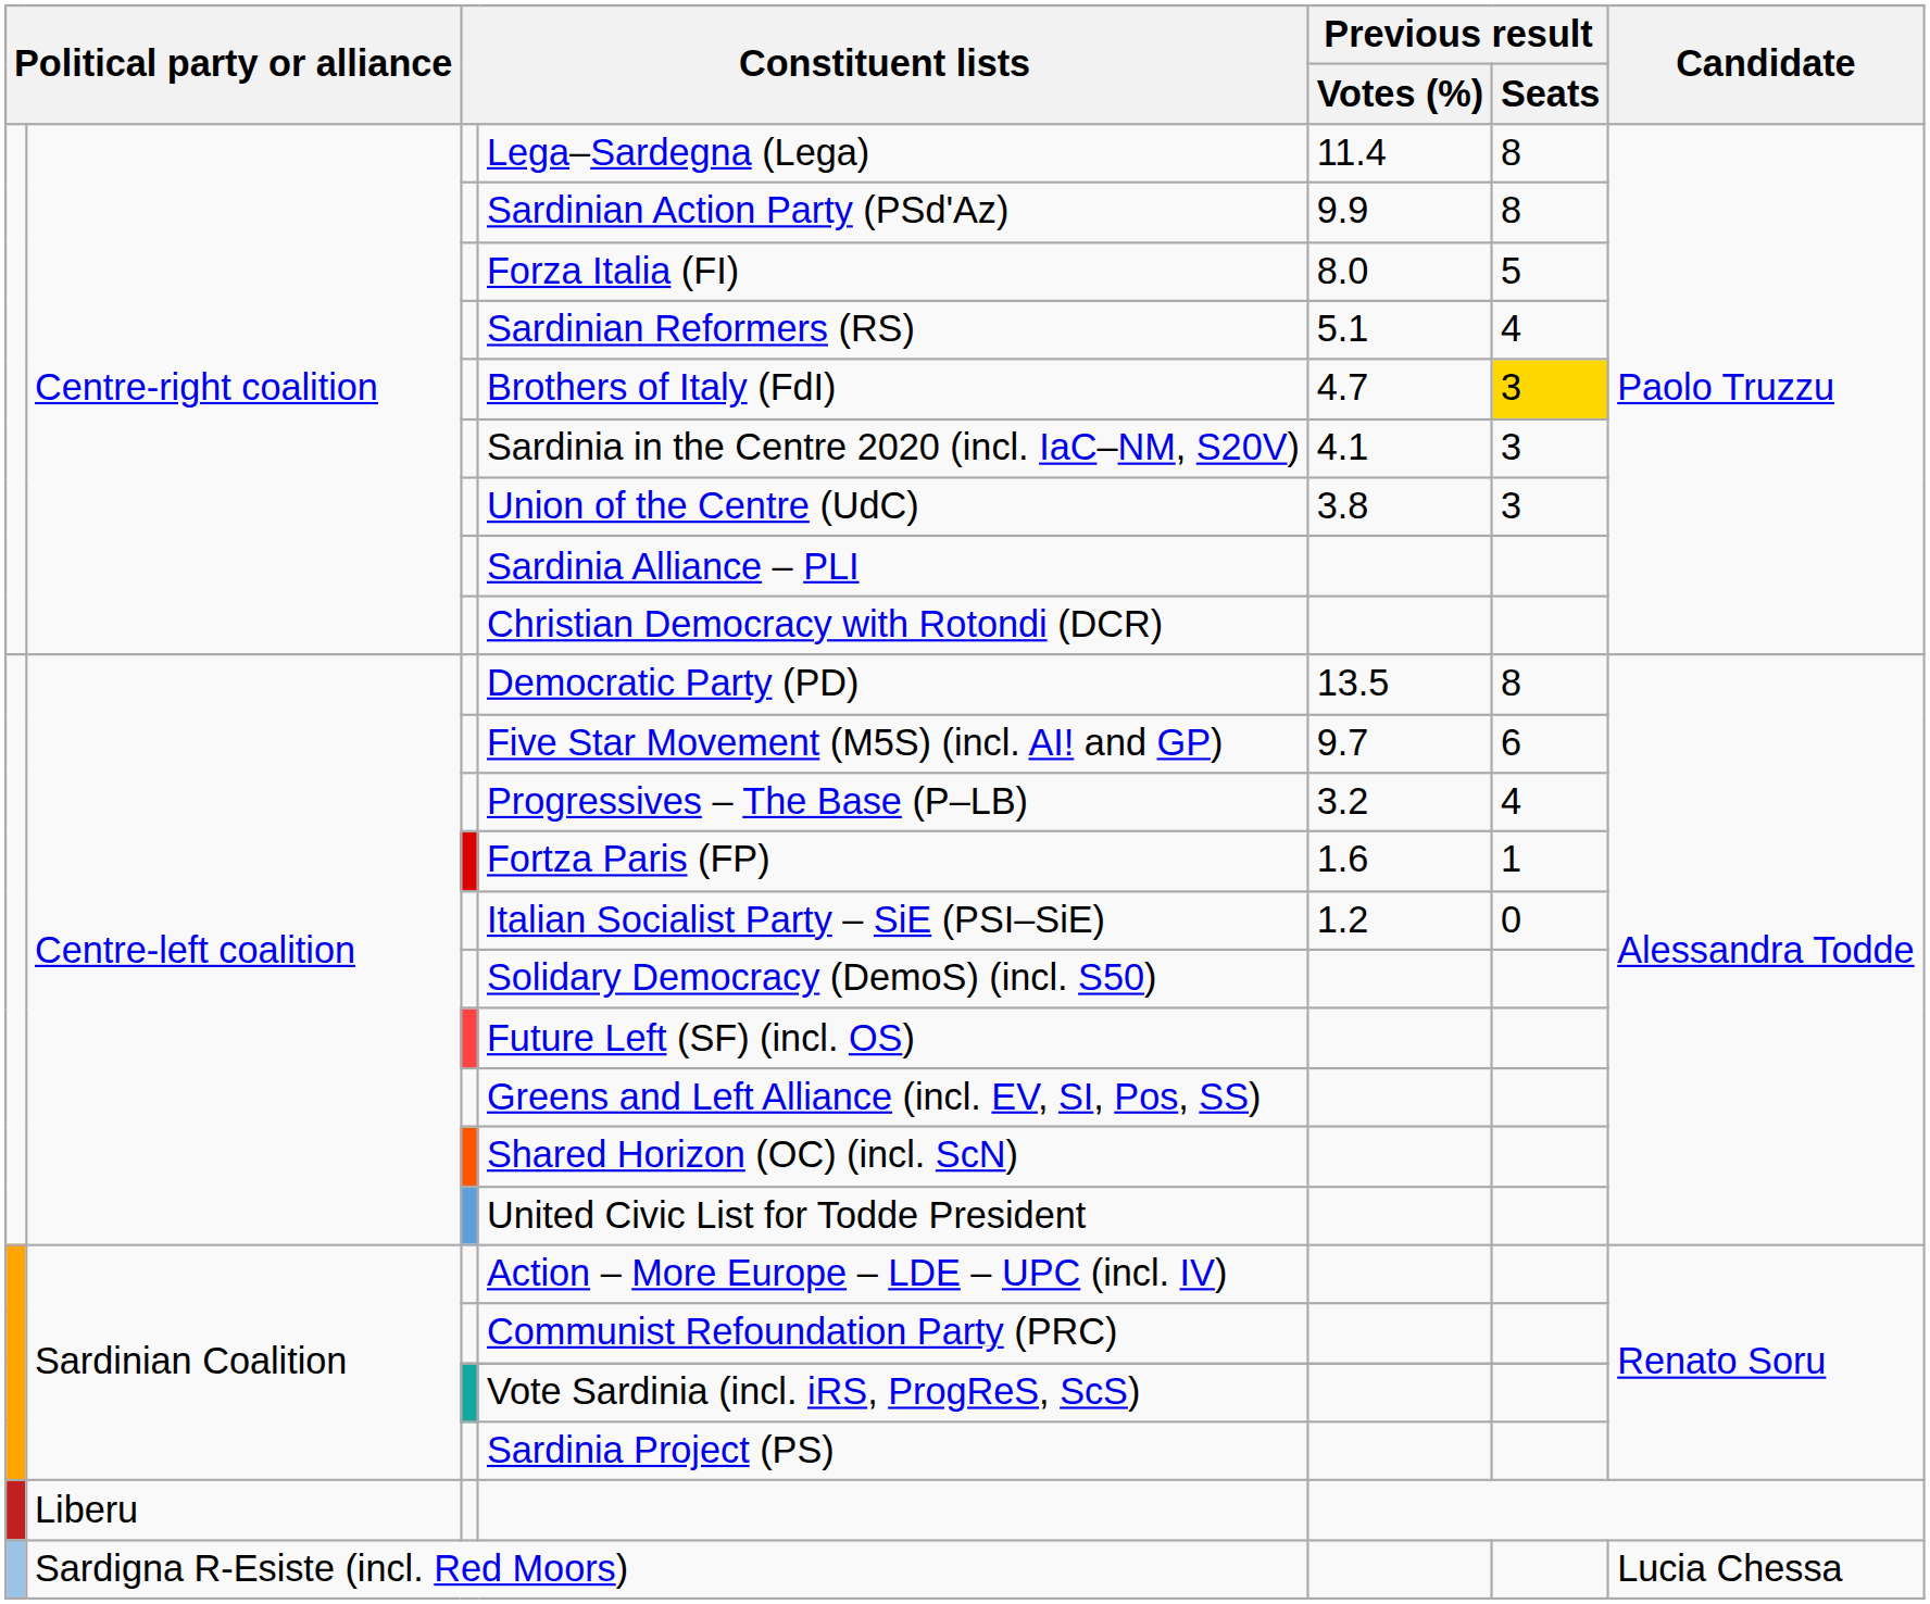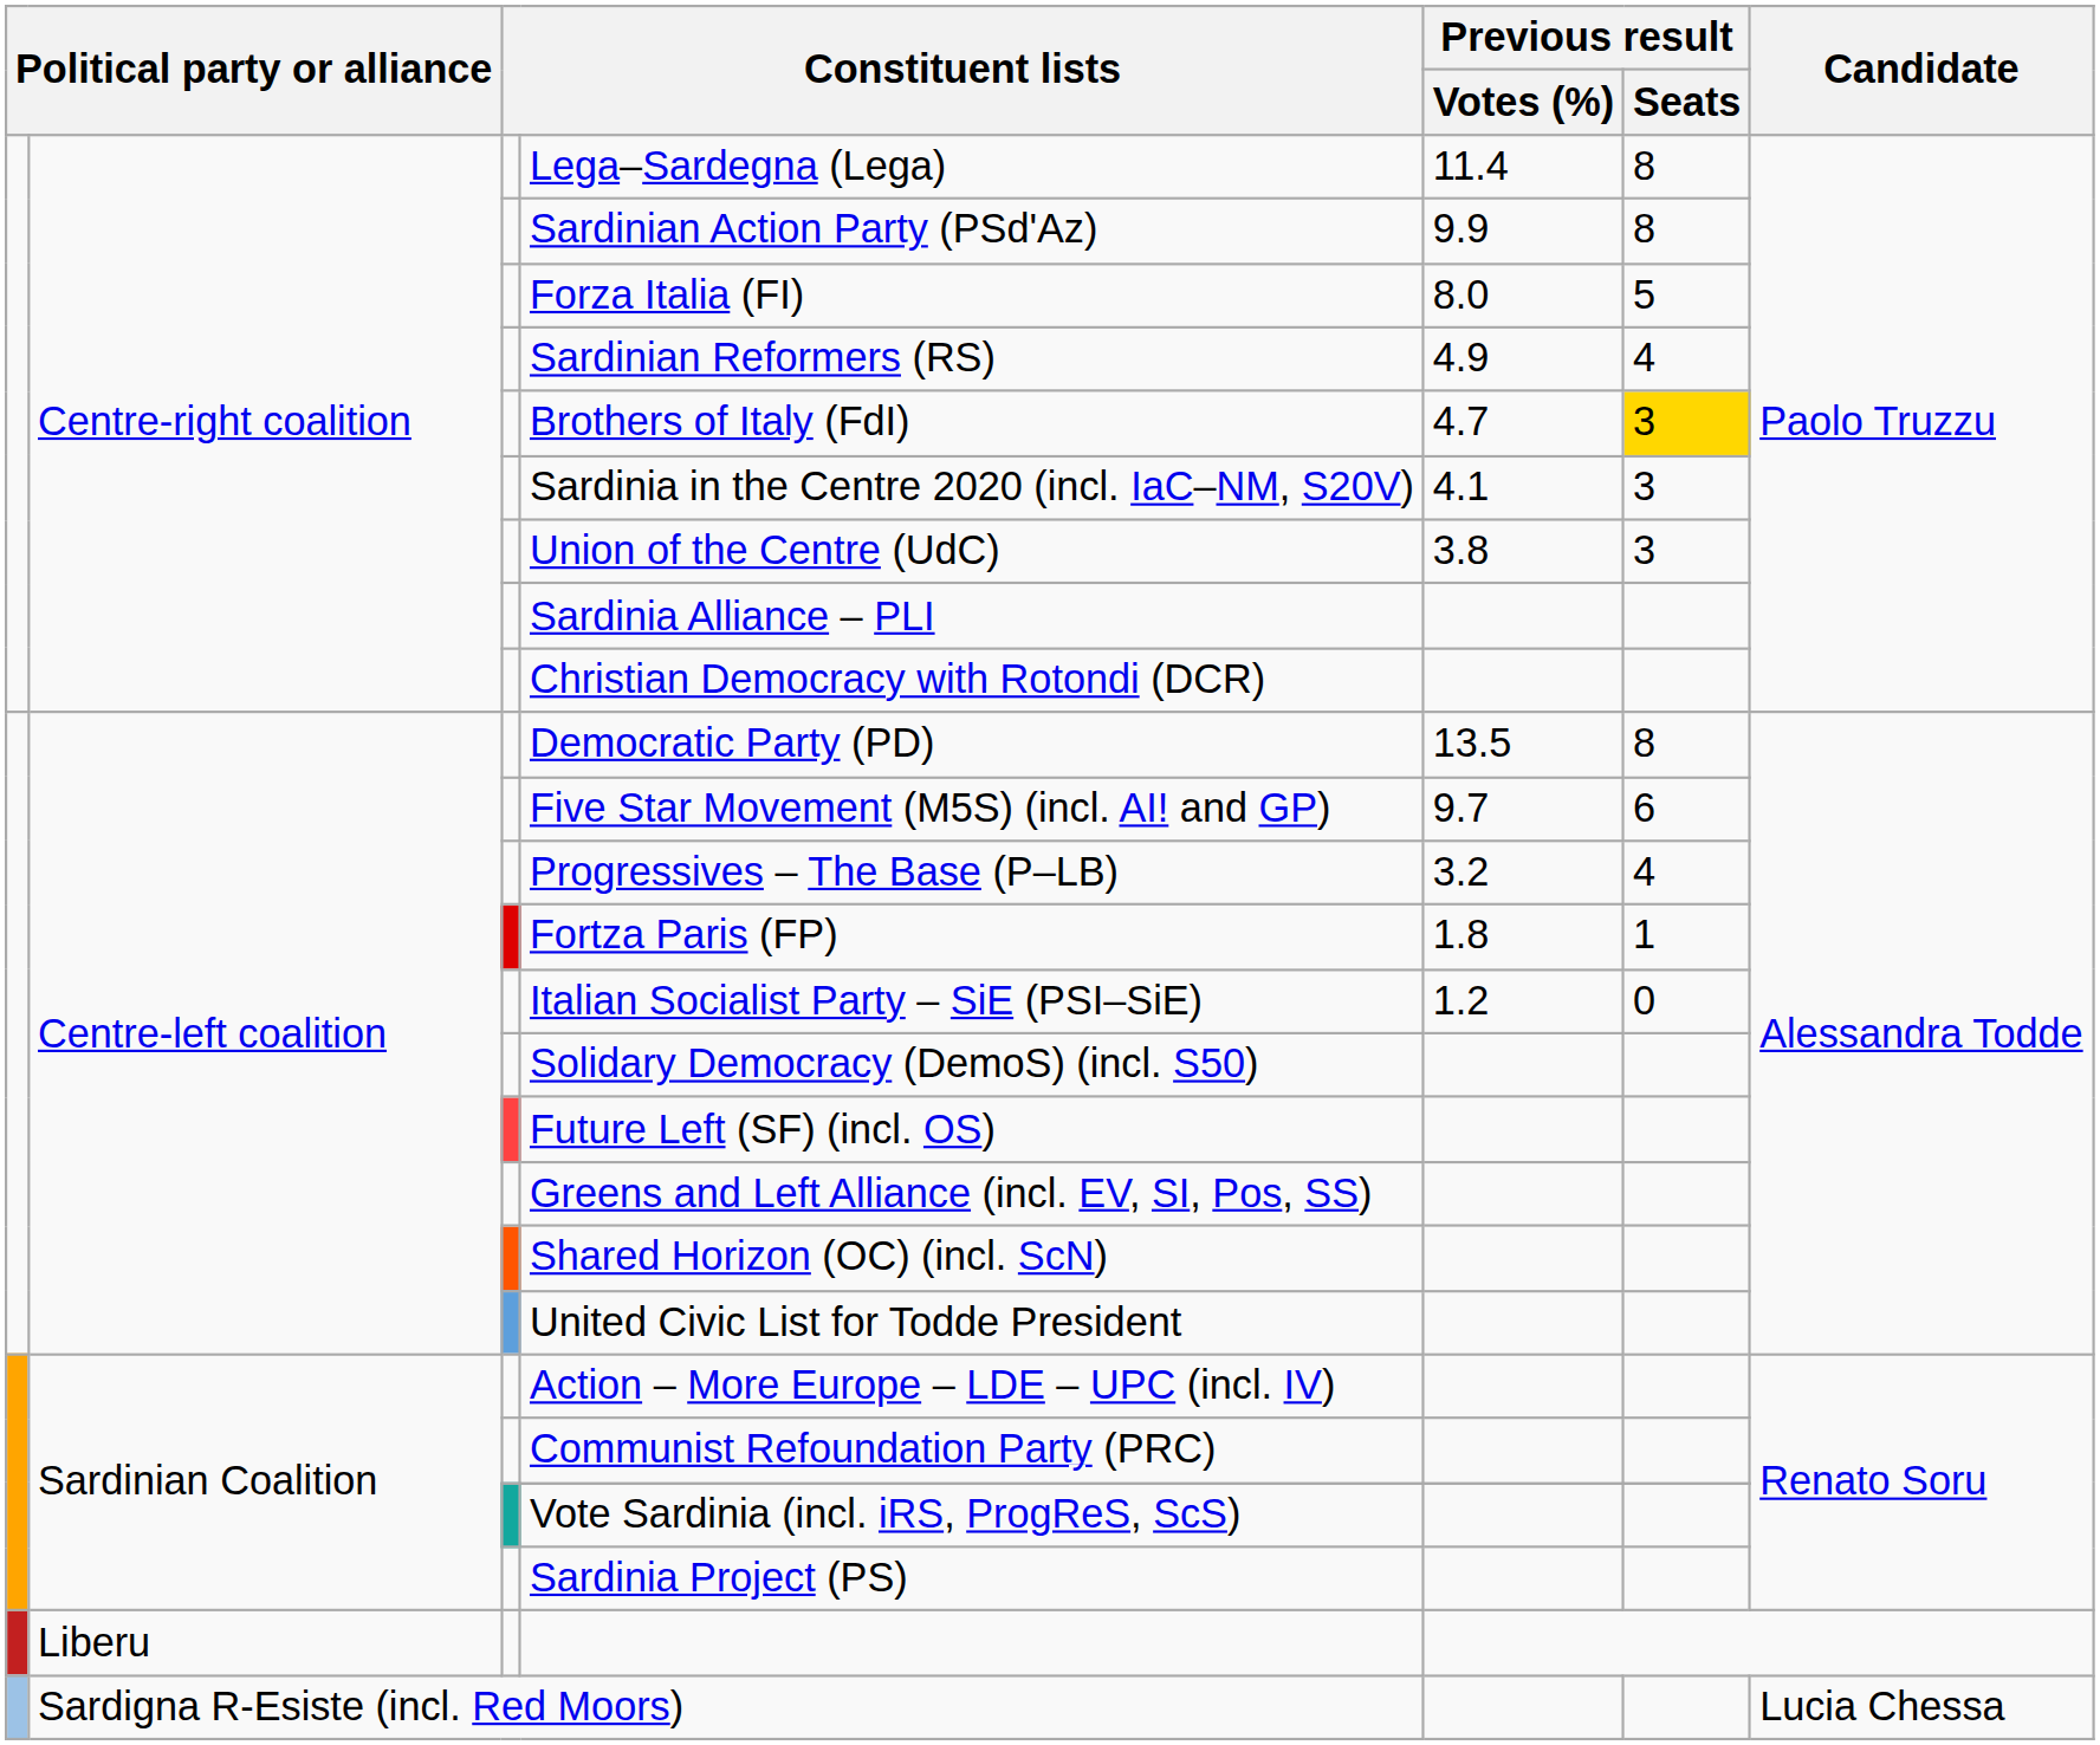Sardinian Reformers (RS) | Previous result / Votes (%): 5.1 -> 4.9
Fortza Paris (FP) | Previous result / Votes (%): 1.6 -> 1.8
